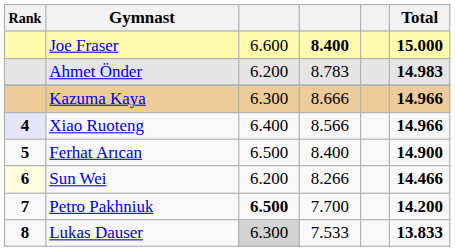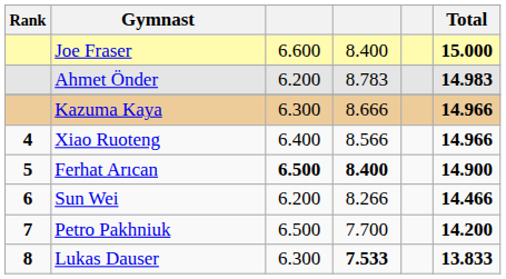Joe Fraser | column 4: bold -> normal
Xiao Ruoteng | Rank: lavender background -> no background
Ferhat Arıcan | column 3: normal -> bold
Ferhat Arıcan | column 4: normal -> bold
Sun Wei | Rank: lightyellow background -> no background
Petro Pakhniuk | column 3: bold -> normal
Lukas Dauser | column 3: lightgrey background -> no background
Lukas Dauser | column 4: normal -> bold
